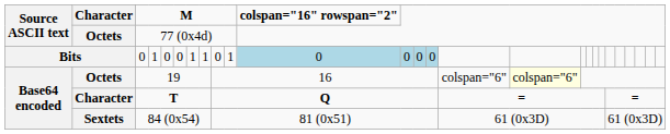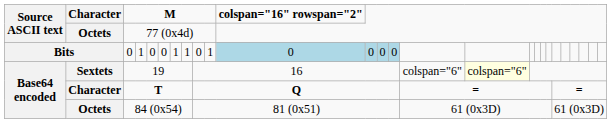19 | column 2: Octets -> Sextets
84 (0x54) | column 2: Sextets -> Octets
